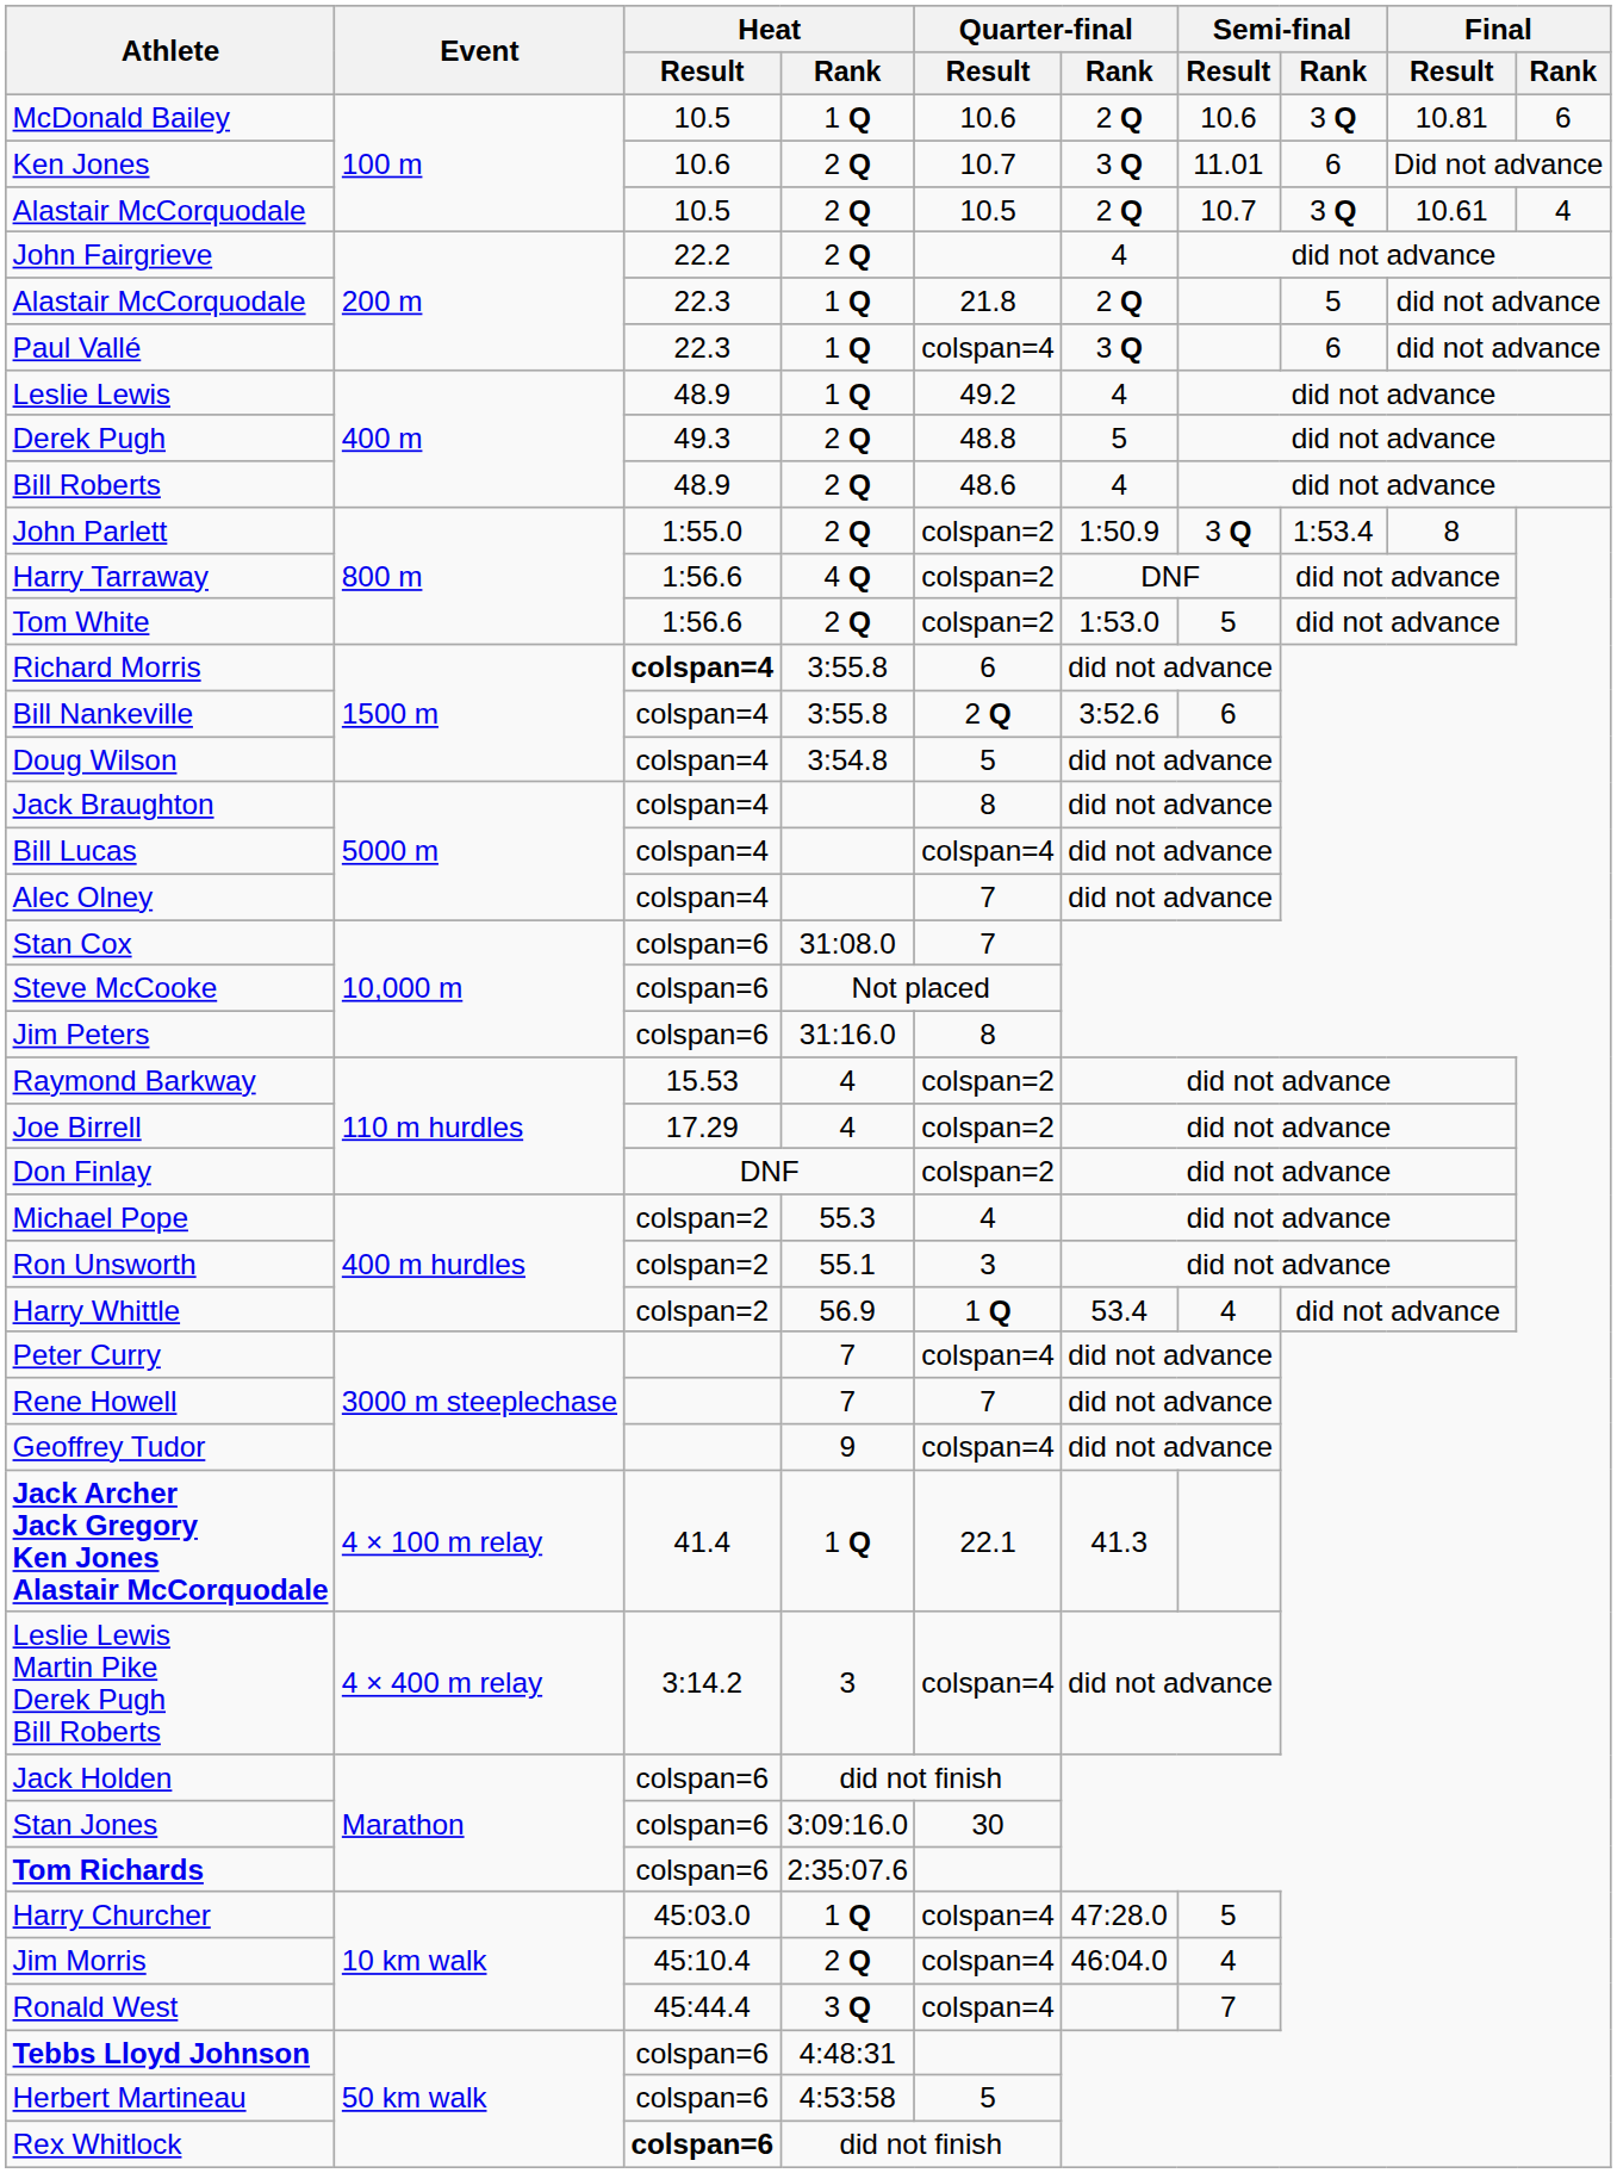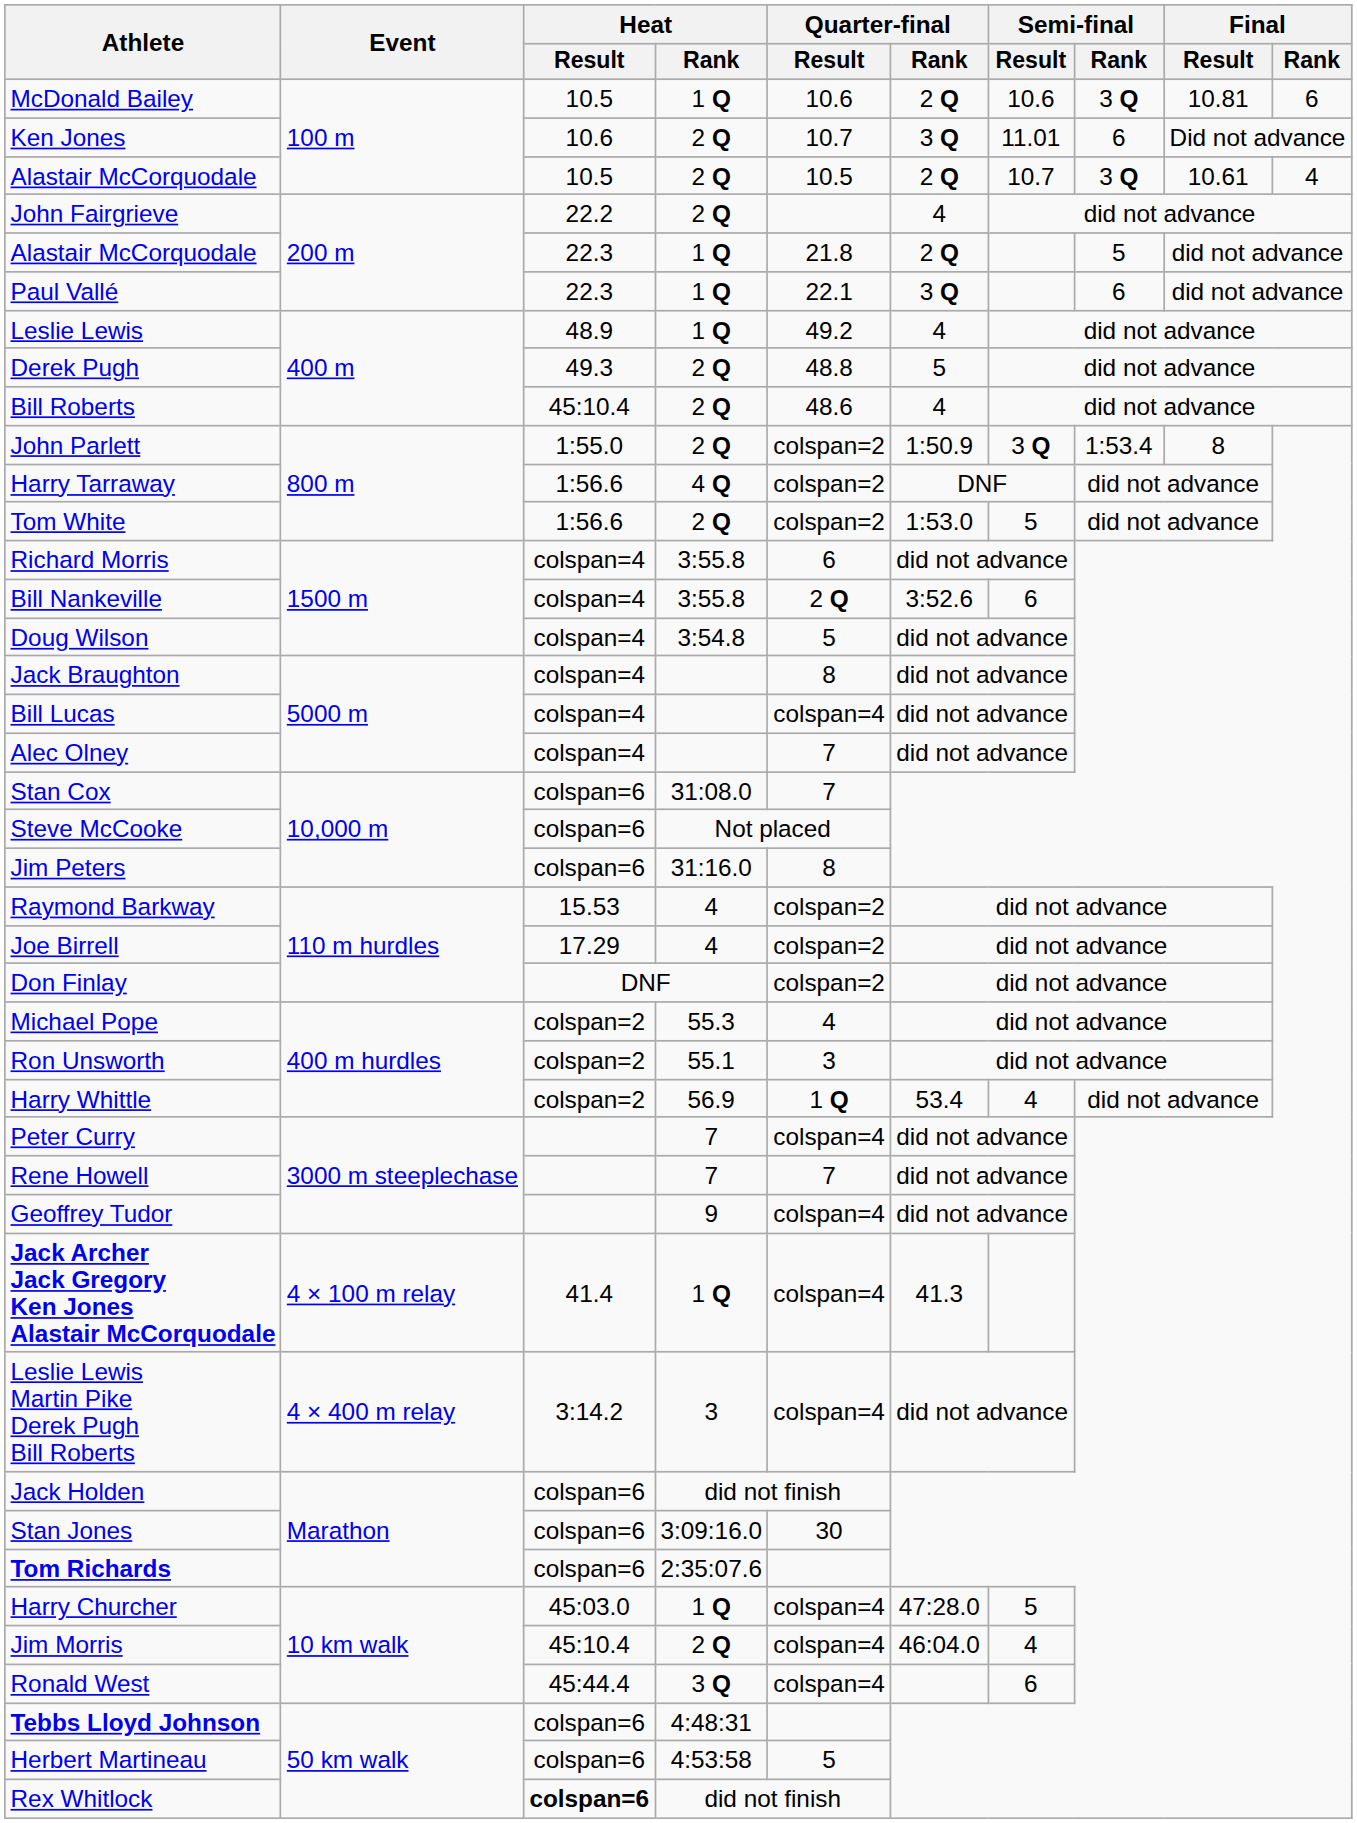Paul Vallé | Quarter-final / Result: colspan=4 -> 22.1
Bill Roberts | Heat / Result: 48.9 -> 45:10.4
Richard Morris | Heat / Result: bold -> normal
Jack Archer Jack Gregory Ken Jones Alastair McCorquodale | Quarter-final / Result: 22.1 -> colspan=4
Ronald West | Semi-final / Result: 7 -> 6
